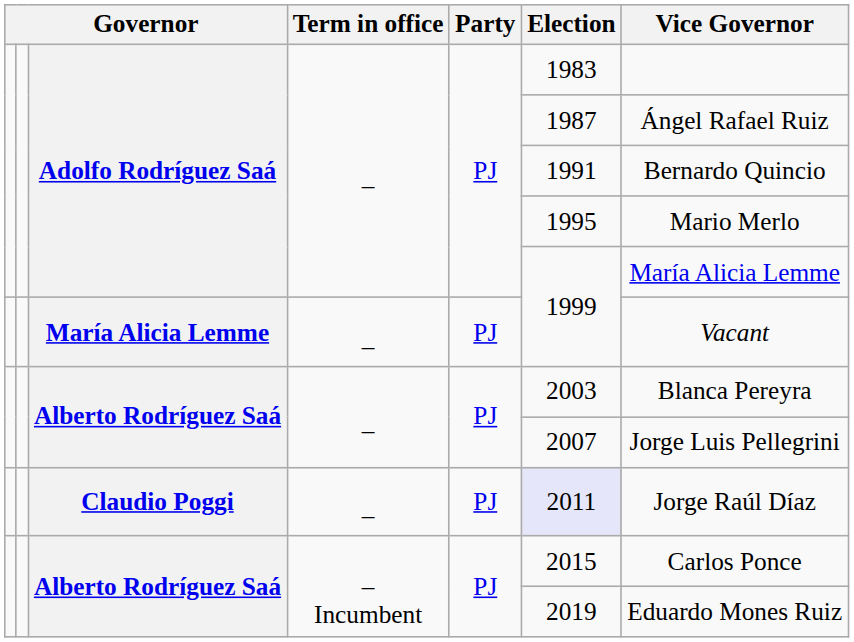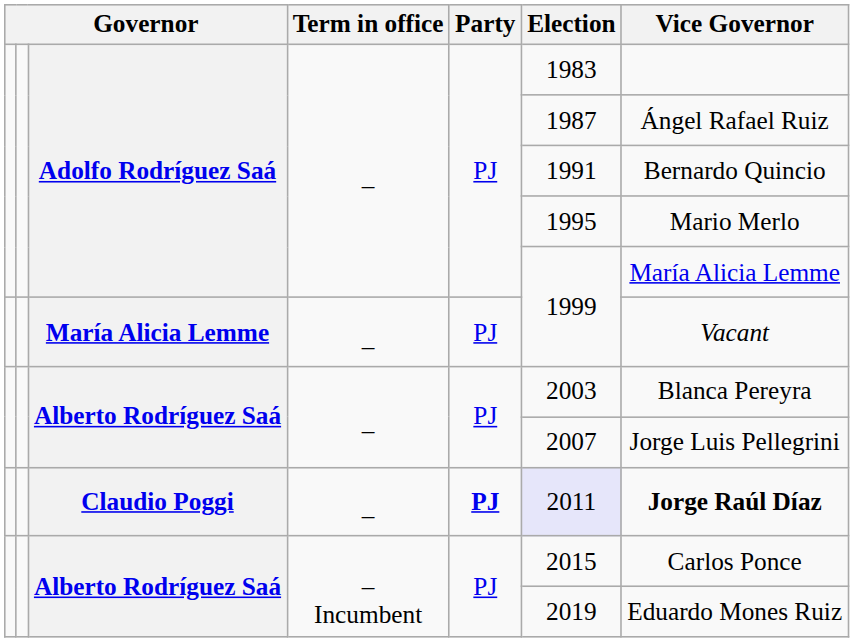Claudio Poggi | Party: normal -> bold
Claudio Poggi | Vice Governor: normal -> bold
